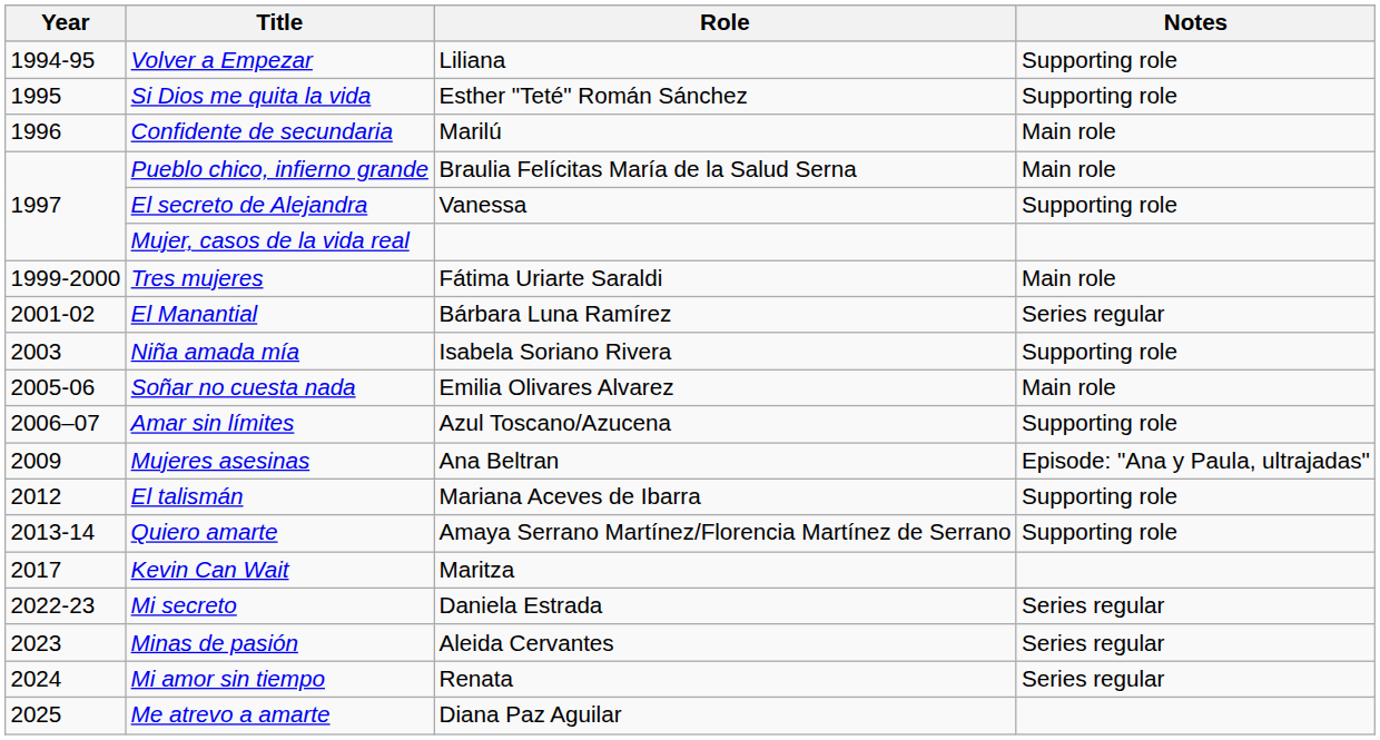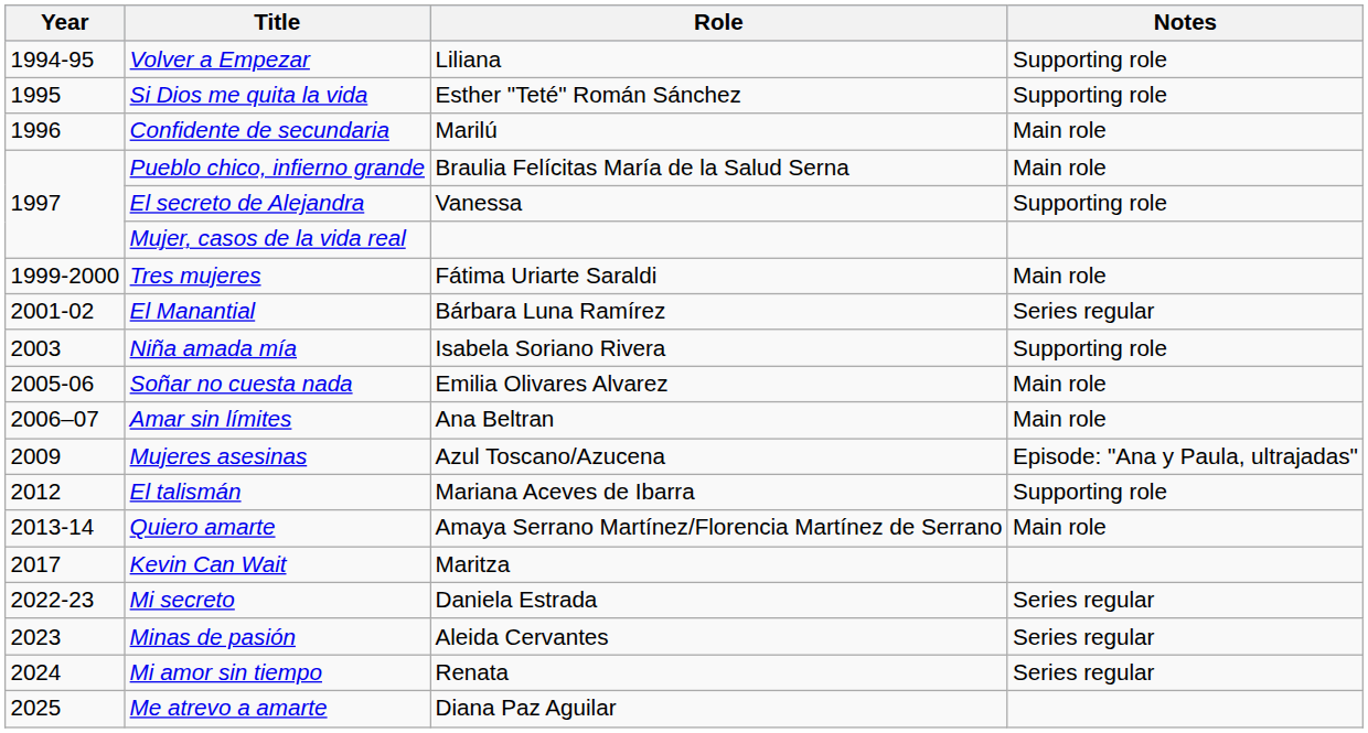Amar sin límites | Role: Azul Toscano/Azucena -> Ana Beltran
Amar sin límites | Notes: Supporting role -> Main role
Mujeres asesinas | Role: Ana Beltran -> Azul Toscano/Azucena
Quiero amarte | Notes: Supporting role -> Main role
